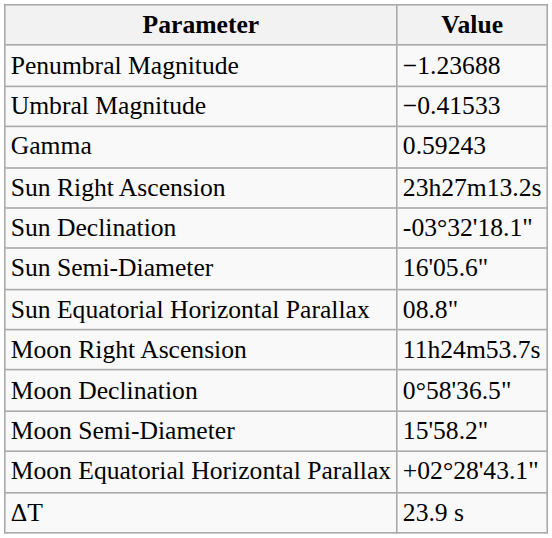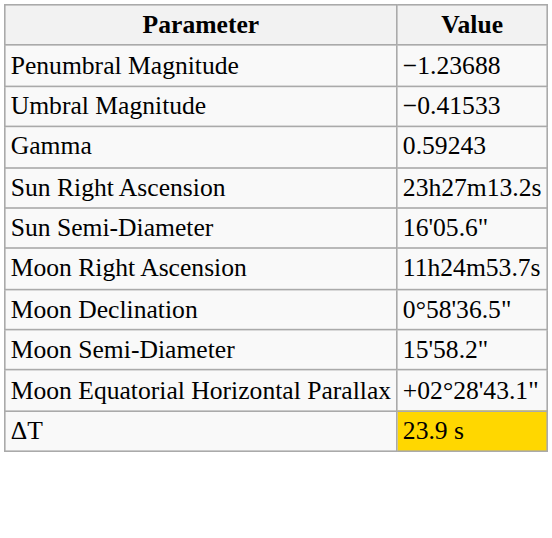- row: Sun Declination | -03°32'18.1"
- row: Sun Equatorial Horizontal Parallax | 08.8"
ΔT | Value: no background -> gold background
